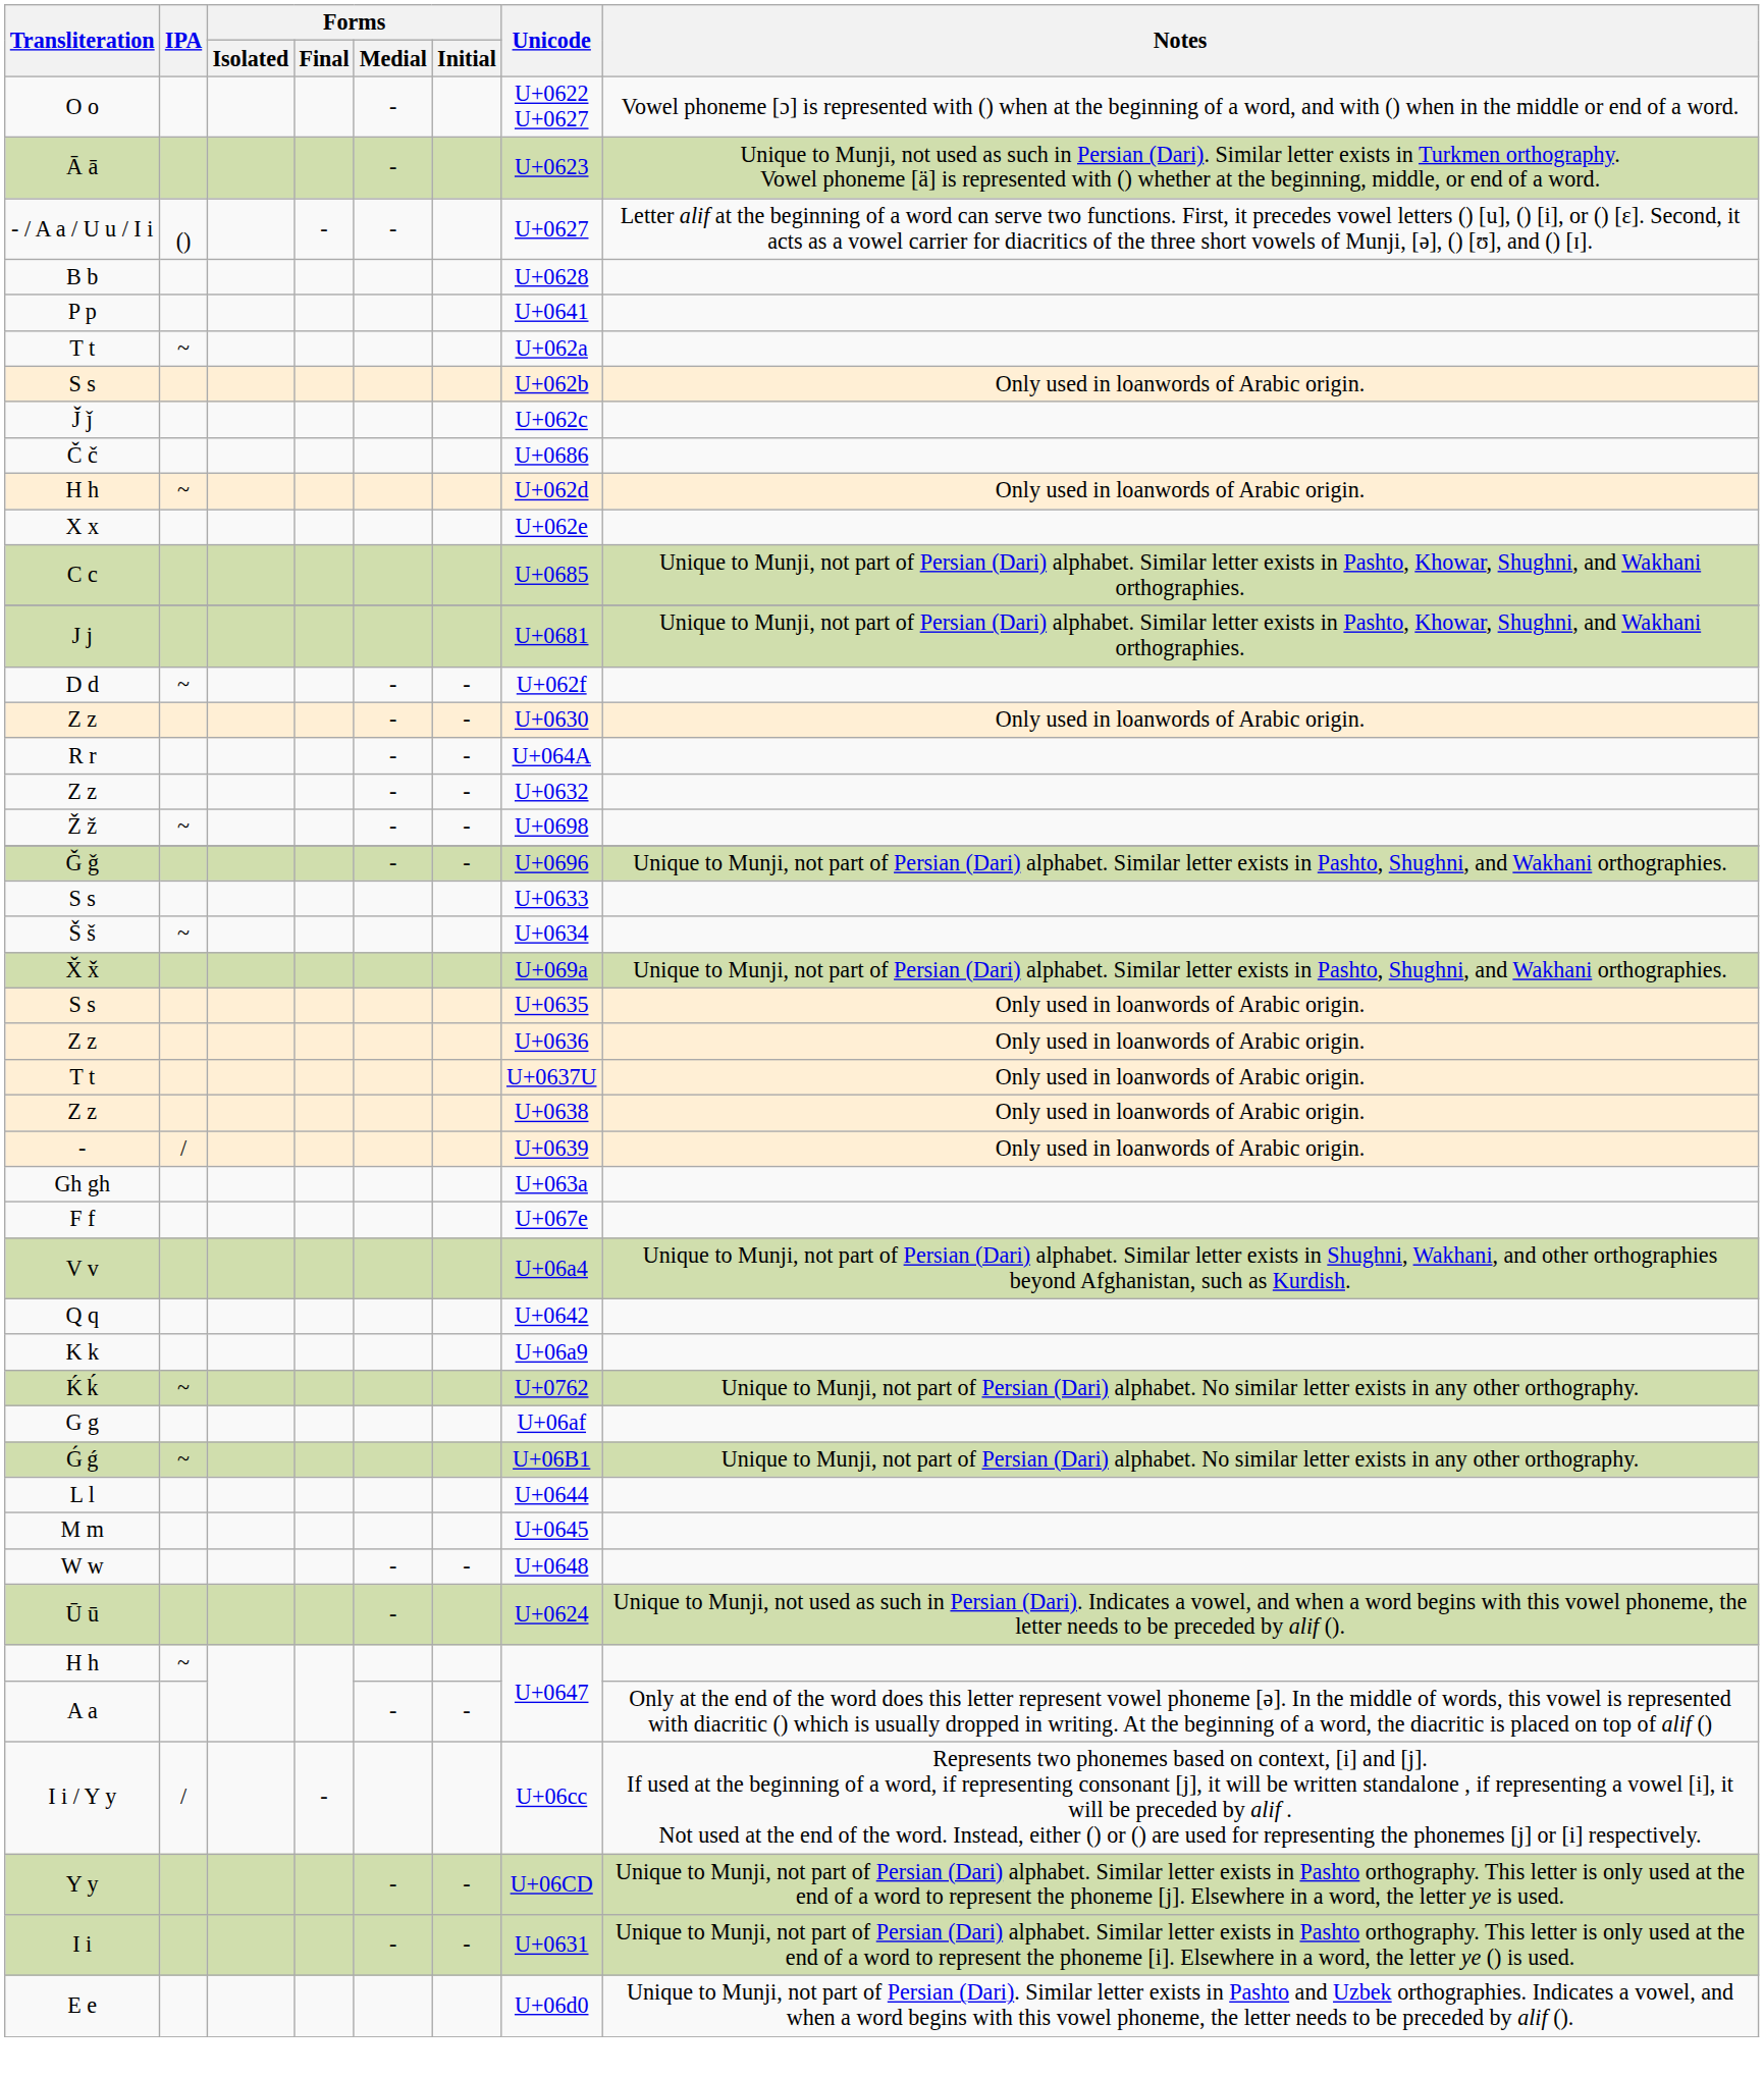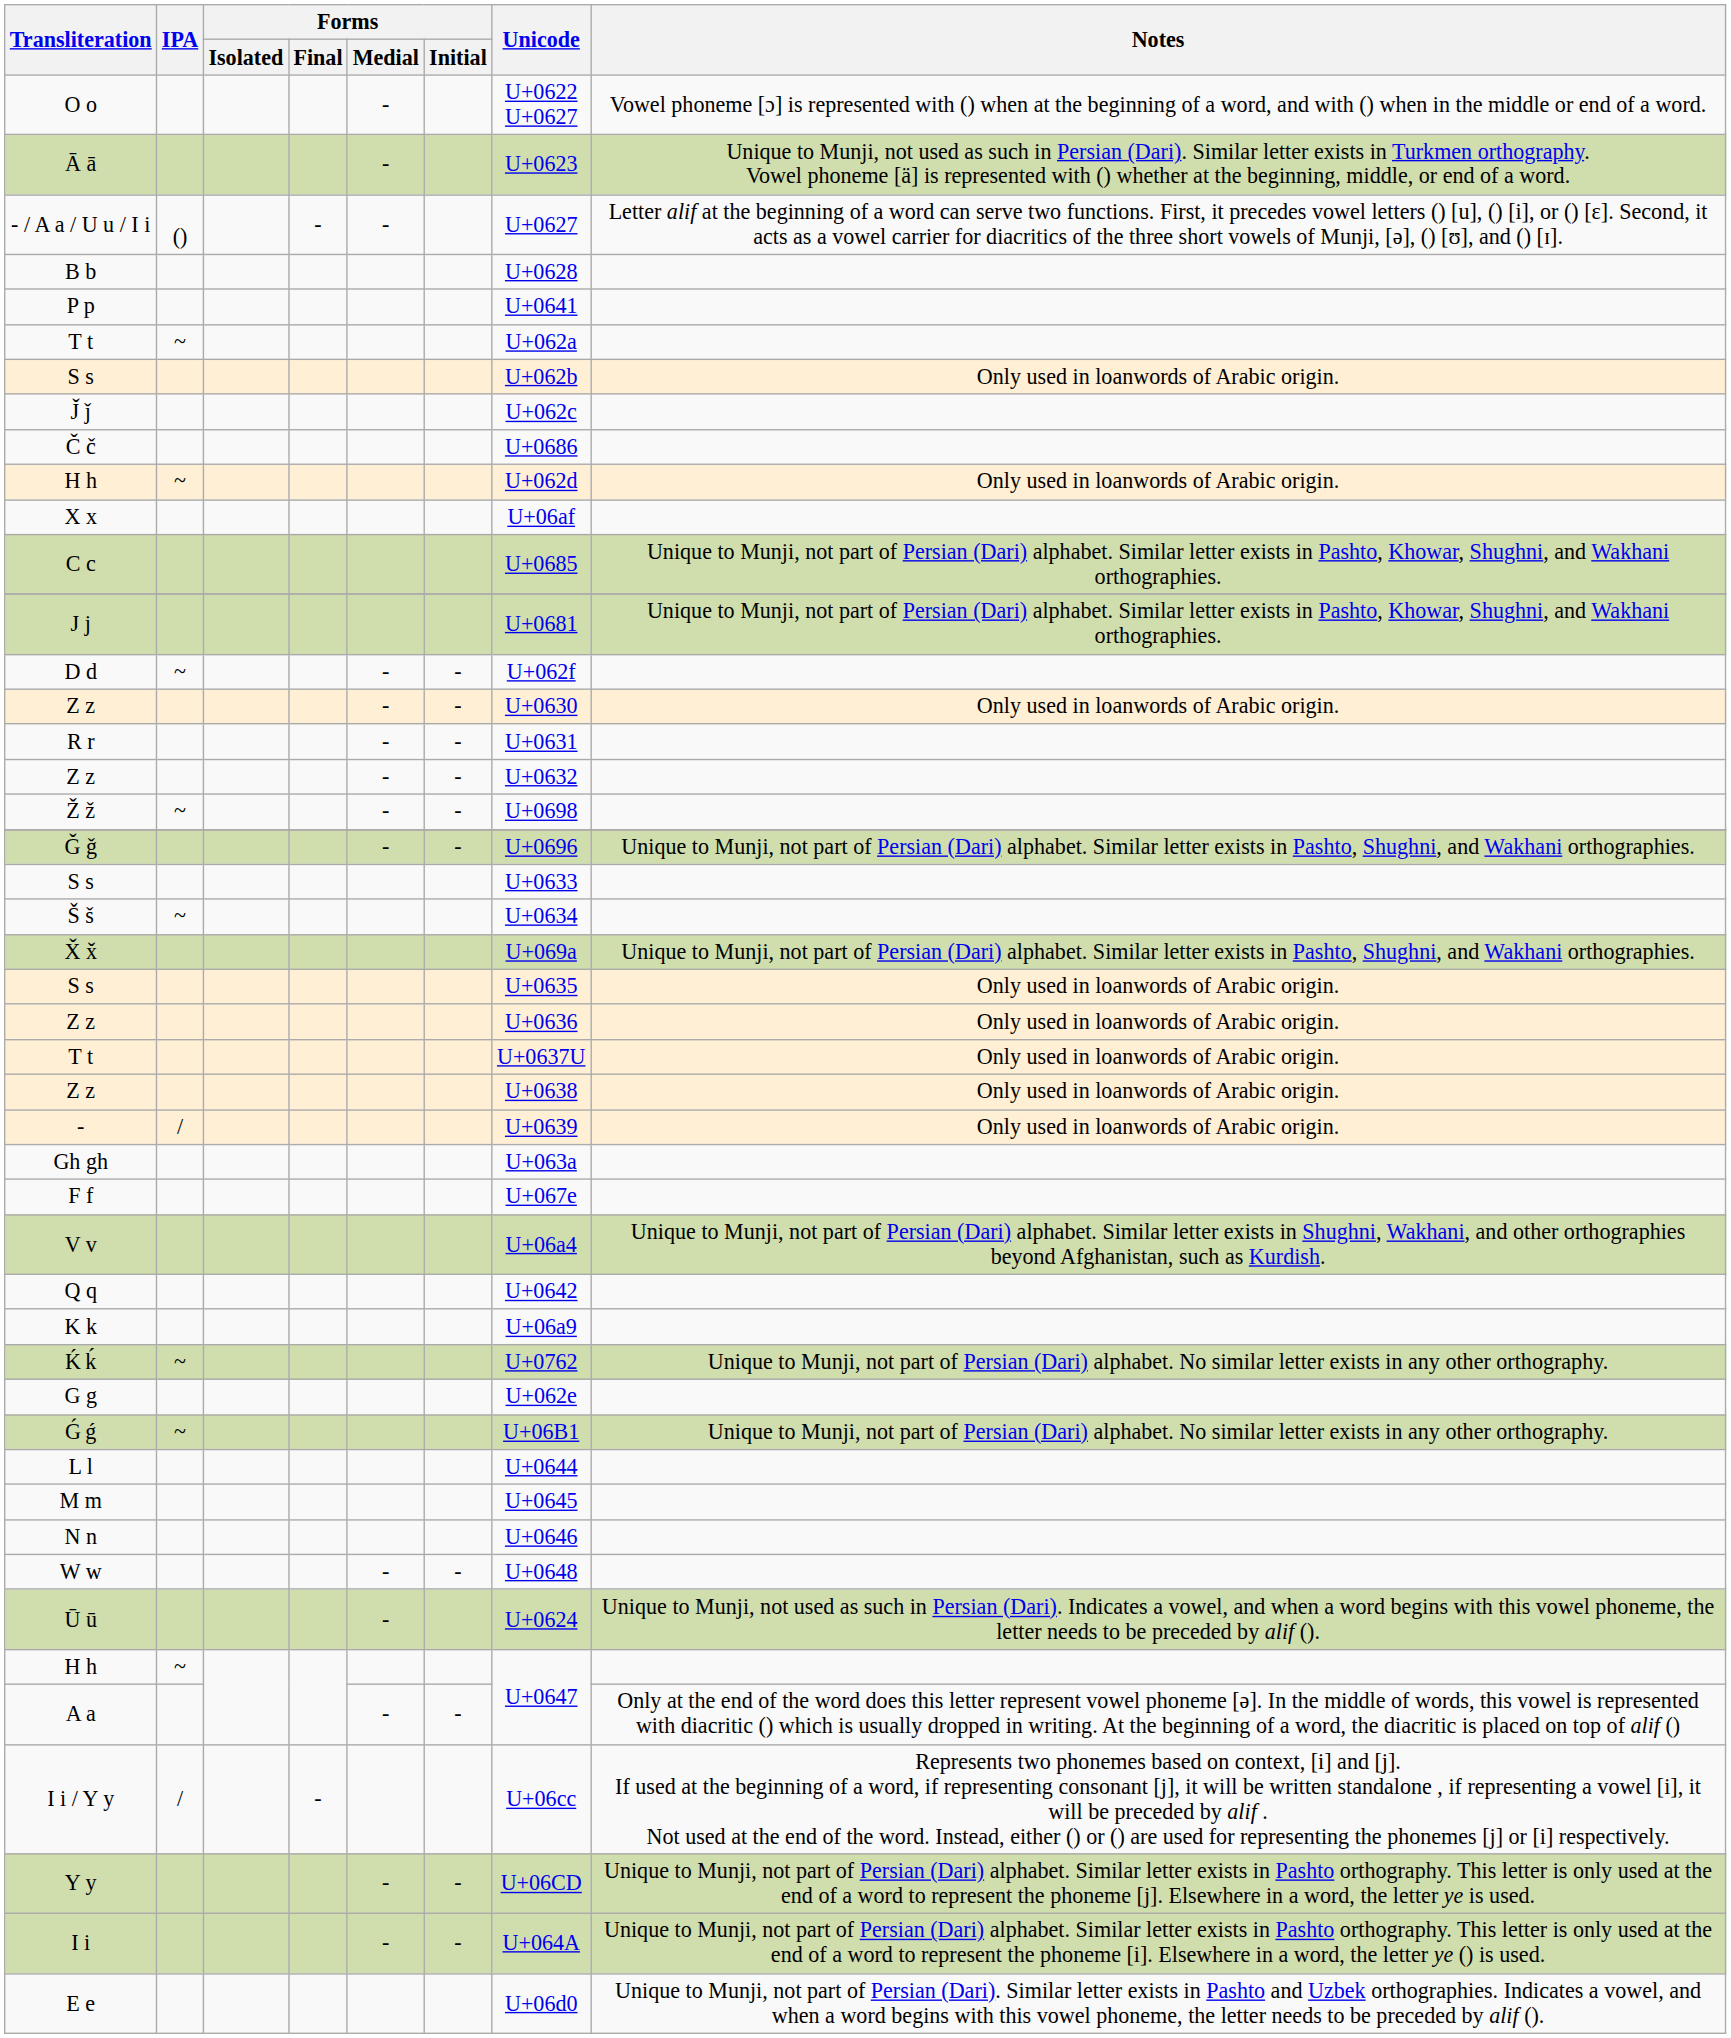X x | Unicode: U+062e -> U+06af
R r | Unicode: U+064A -> U+0631
G g | Unicode: U+06af -> U+062e
+ row: N n | U+0646
I i | Unicode: U+0631 -> U+064A
